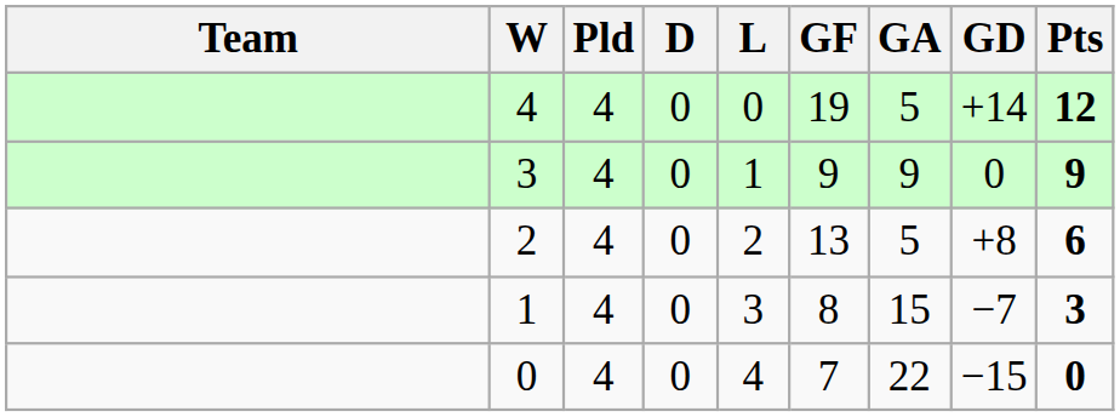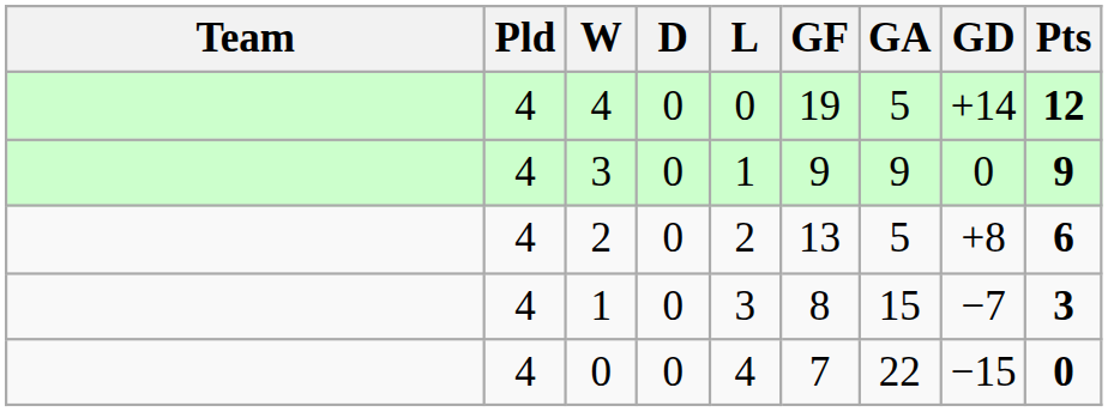columns swapped: Pld <-> W
